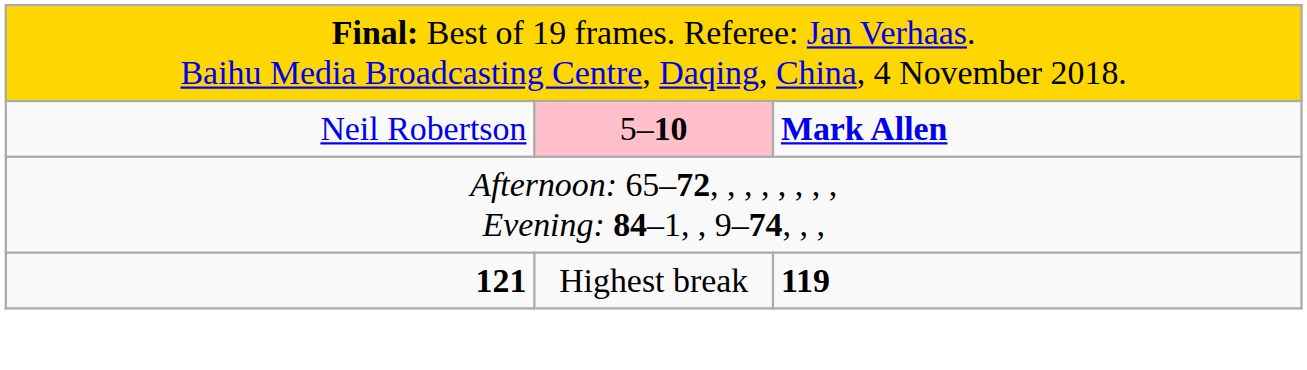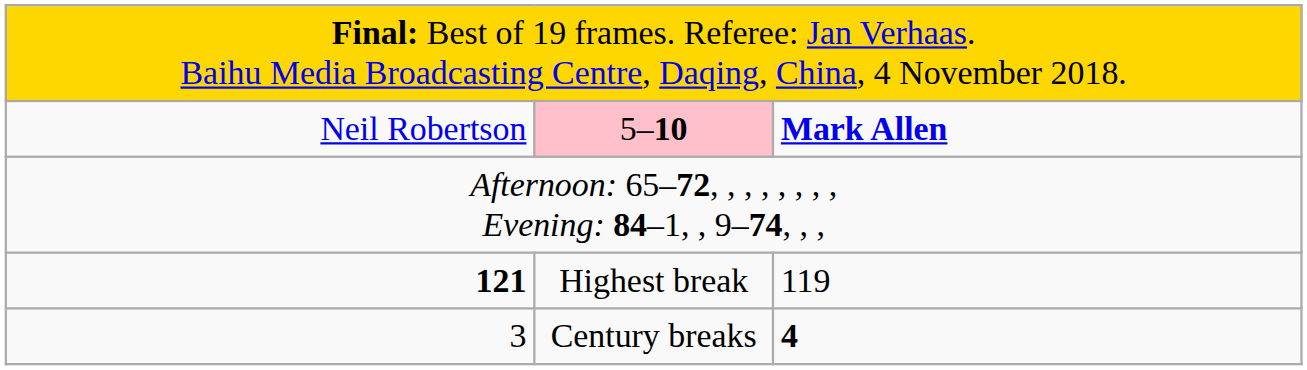121 | column 3: bold -> normal
+ row: 3 | Century breaks | 4
